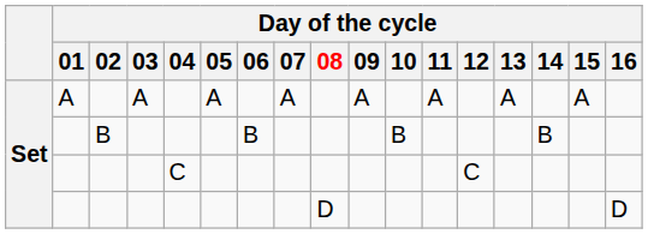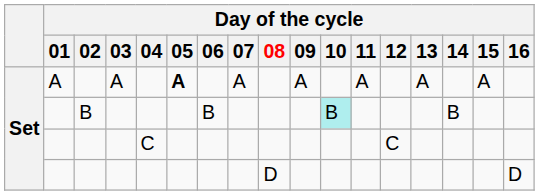row 3 | Day of the cycle / 05: normal -> bold
row 4 | Day of the cycle / 10: no background -> paleturquoise background
